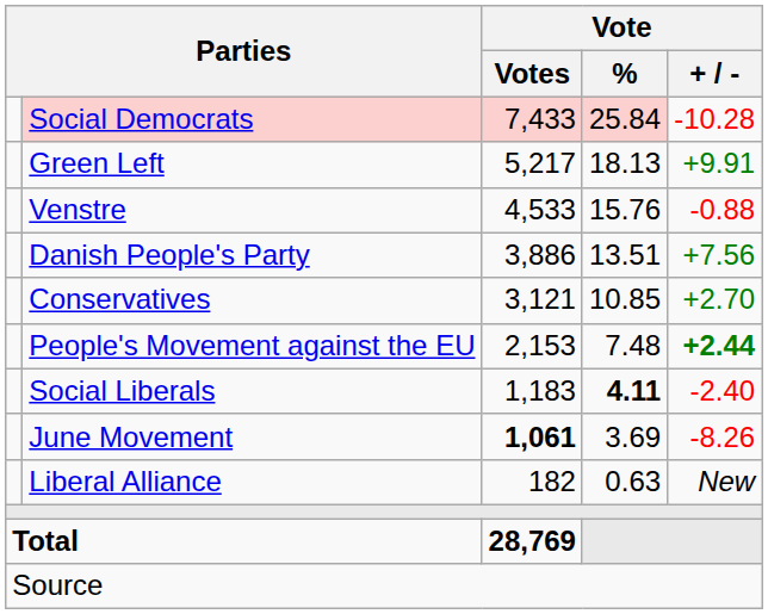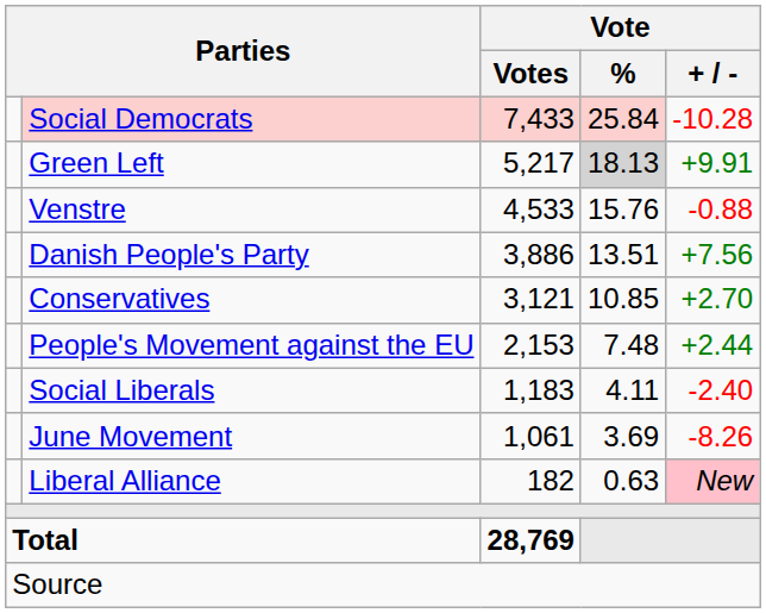Green Left | Vote / %: no background -> lightgrey background
People's Movement against the EU | Vote / + / -: bold -> normal
Social Liberals | Vote / %: bold -> normal
June Movement | Vote / Votes: bold -> normal
Liberal Alliance | Vote / + / -: no background -> pink background
